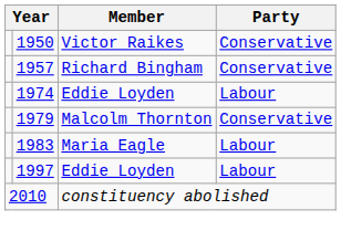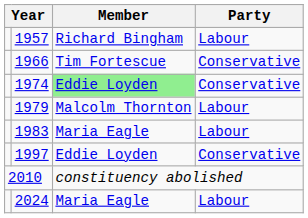- row: 1950 | Victor Raikes | Conservative
1957 | Party: Conservative -> Labour
+ row: 1966 | Tim Fortescue | Conservative
1974 | Member: no background -> lightgreen background
1974 | Party: Labour -> Conservative
1979 | Party: Conservative -> Labour
1997 | Party: Labour -> Conservative
+ row: 2024 | Maria Eagle | Labour
